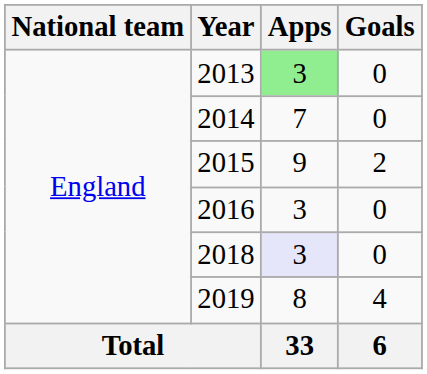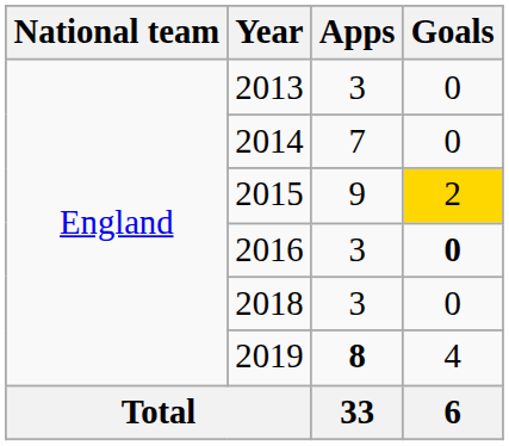2013 | Apps: lightgreen background -> no background
2015 | Goals: no background -> gold background
2016 | Goals: normal -> bold
2018 | Apps: lavender background -> no background
2019 | Apps: normal -> bold
